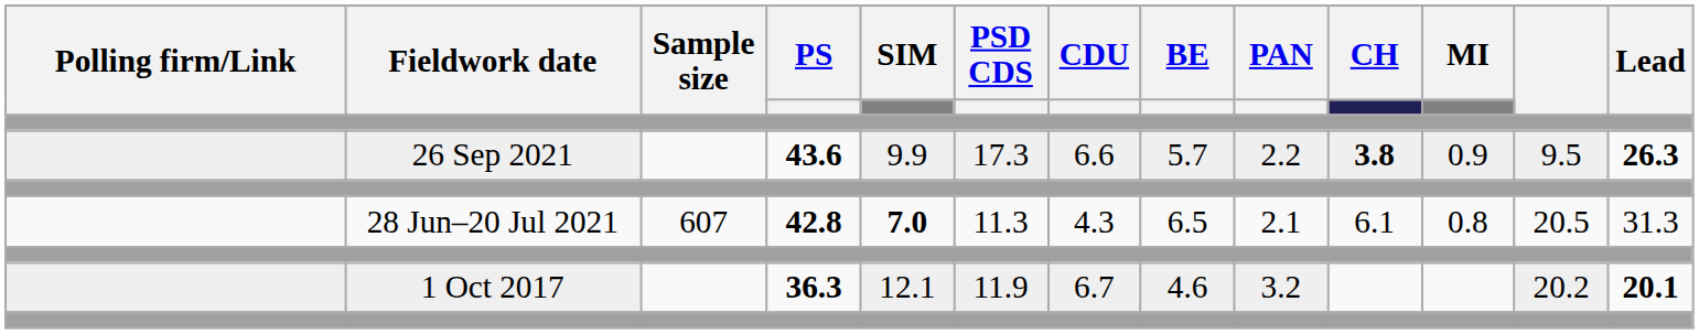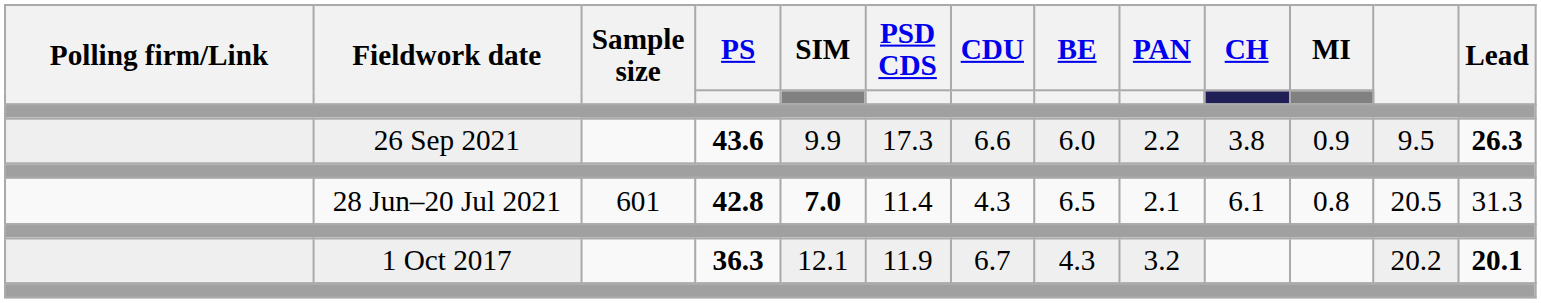26 Sep 2021 | BE: 5.7 -> 6.0
26 Sep 2021 | CH: bold -> normal
28 Jun–20 Jul 2021 | Sample size: 607 -> 601
28 Jun–20 Jul 2021 | PSD CDS: 11.3 -> 11.4
1 Oct 2017 | BE: 4.6 -> 4.3
